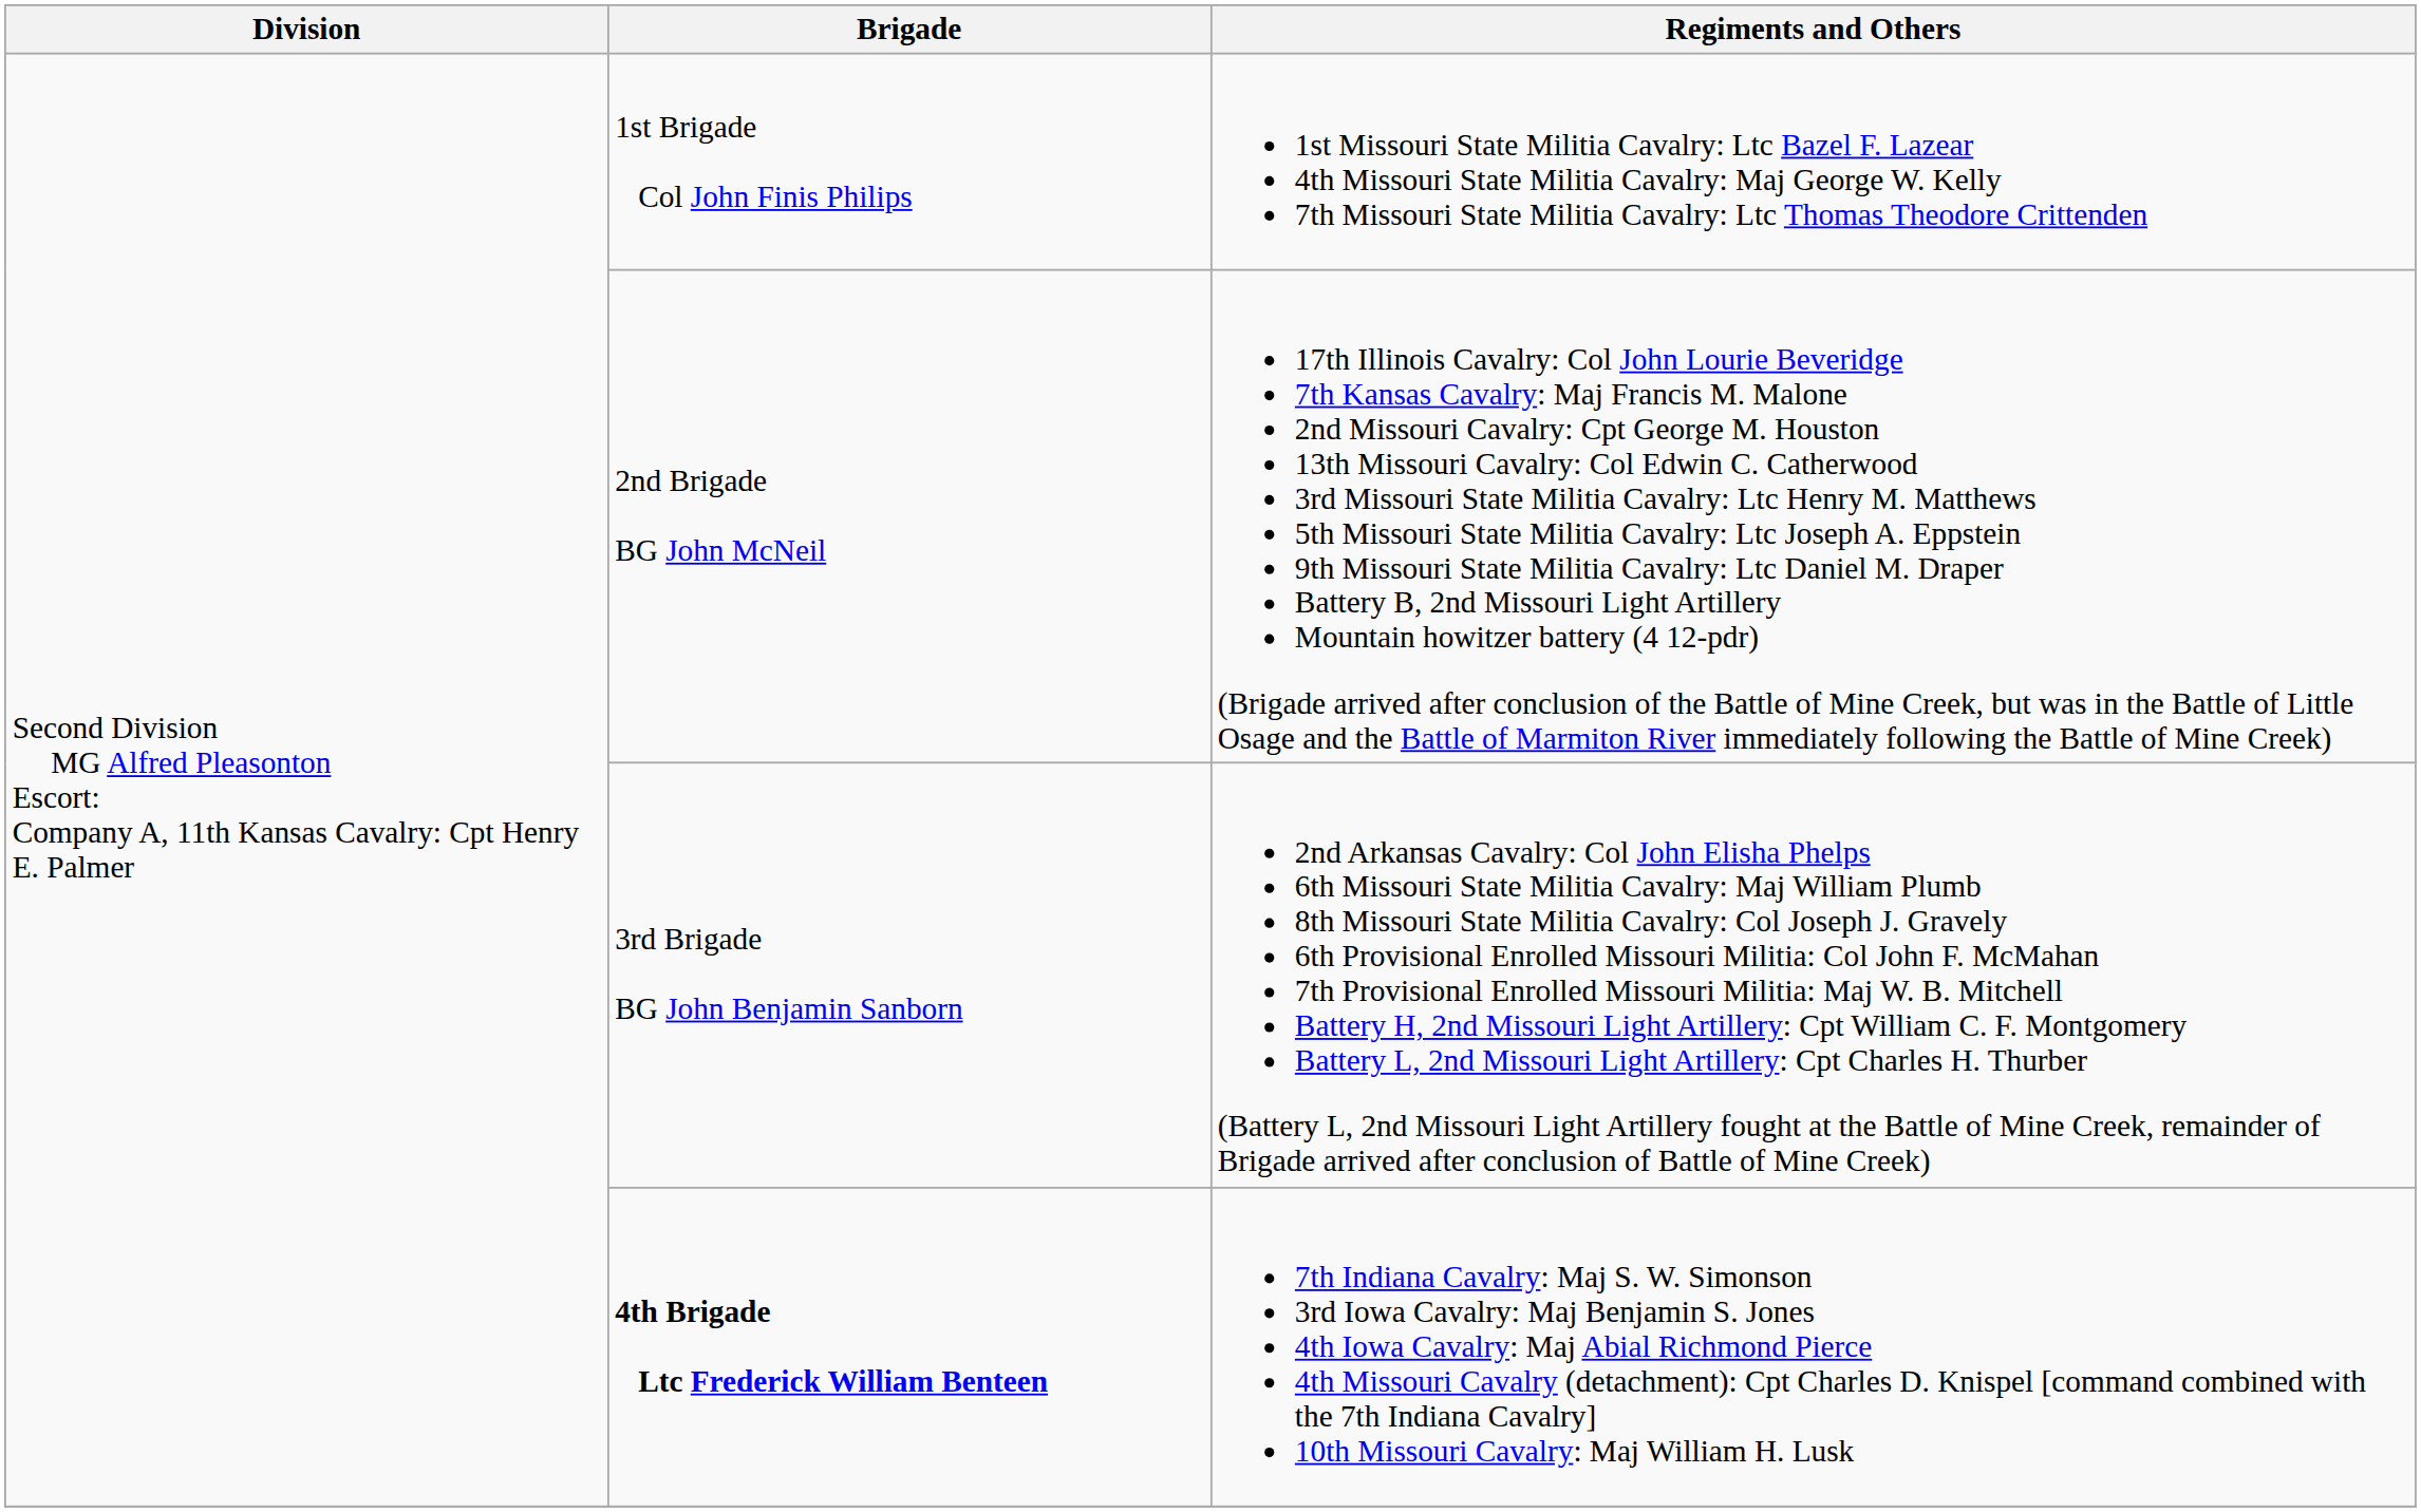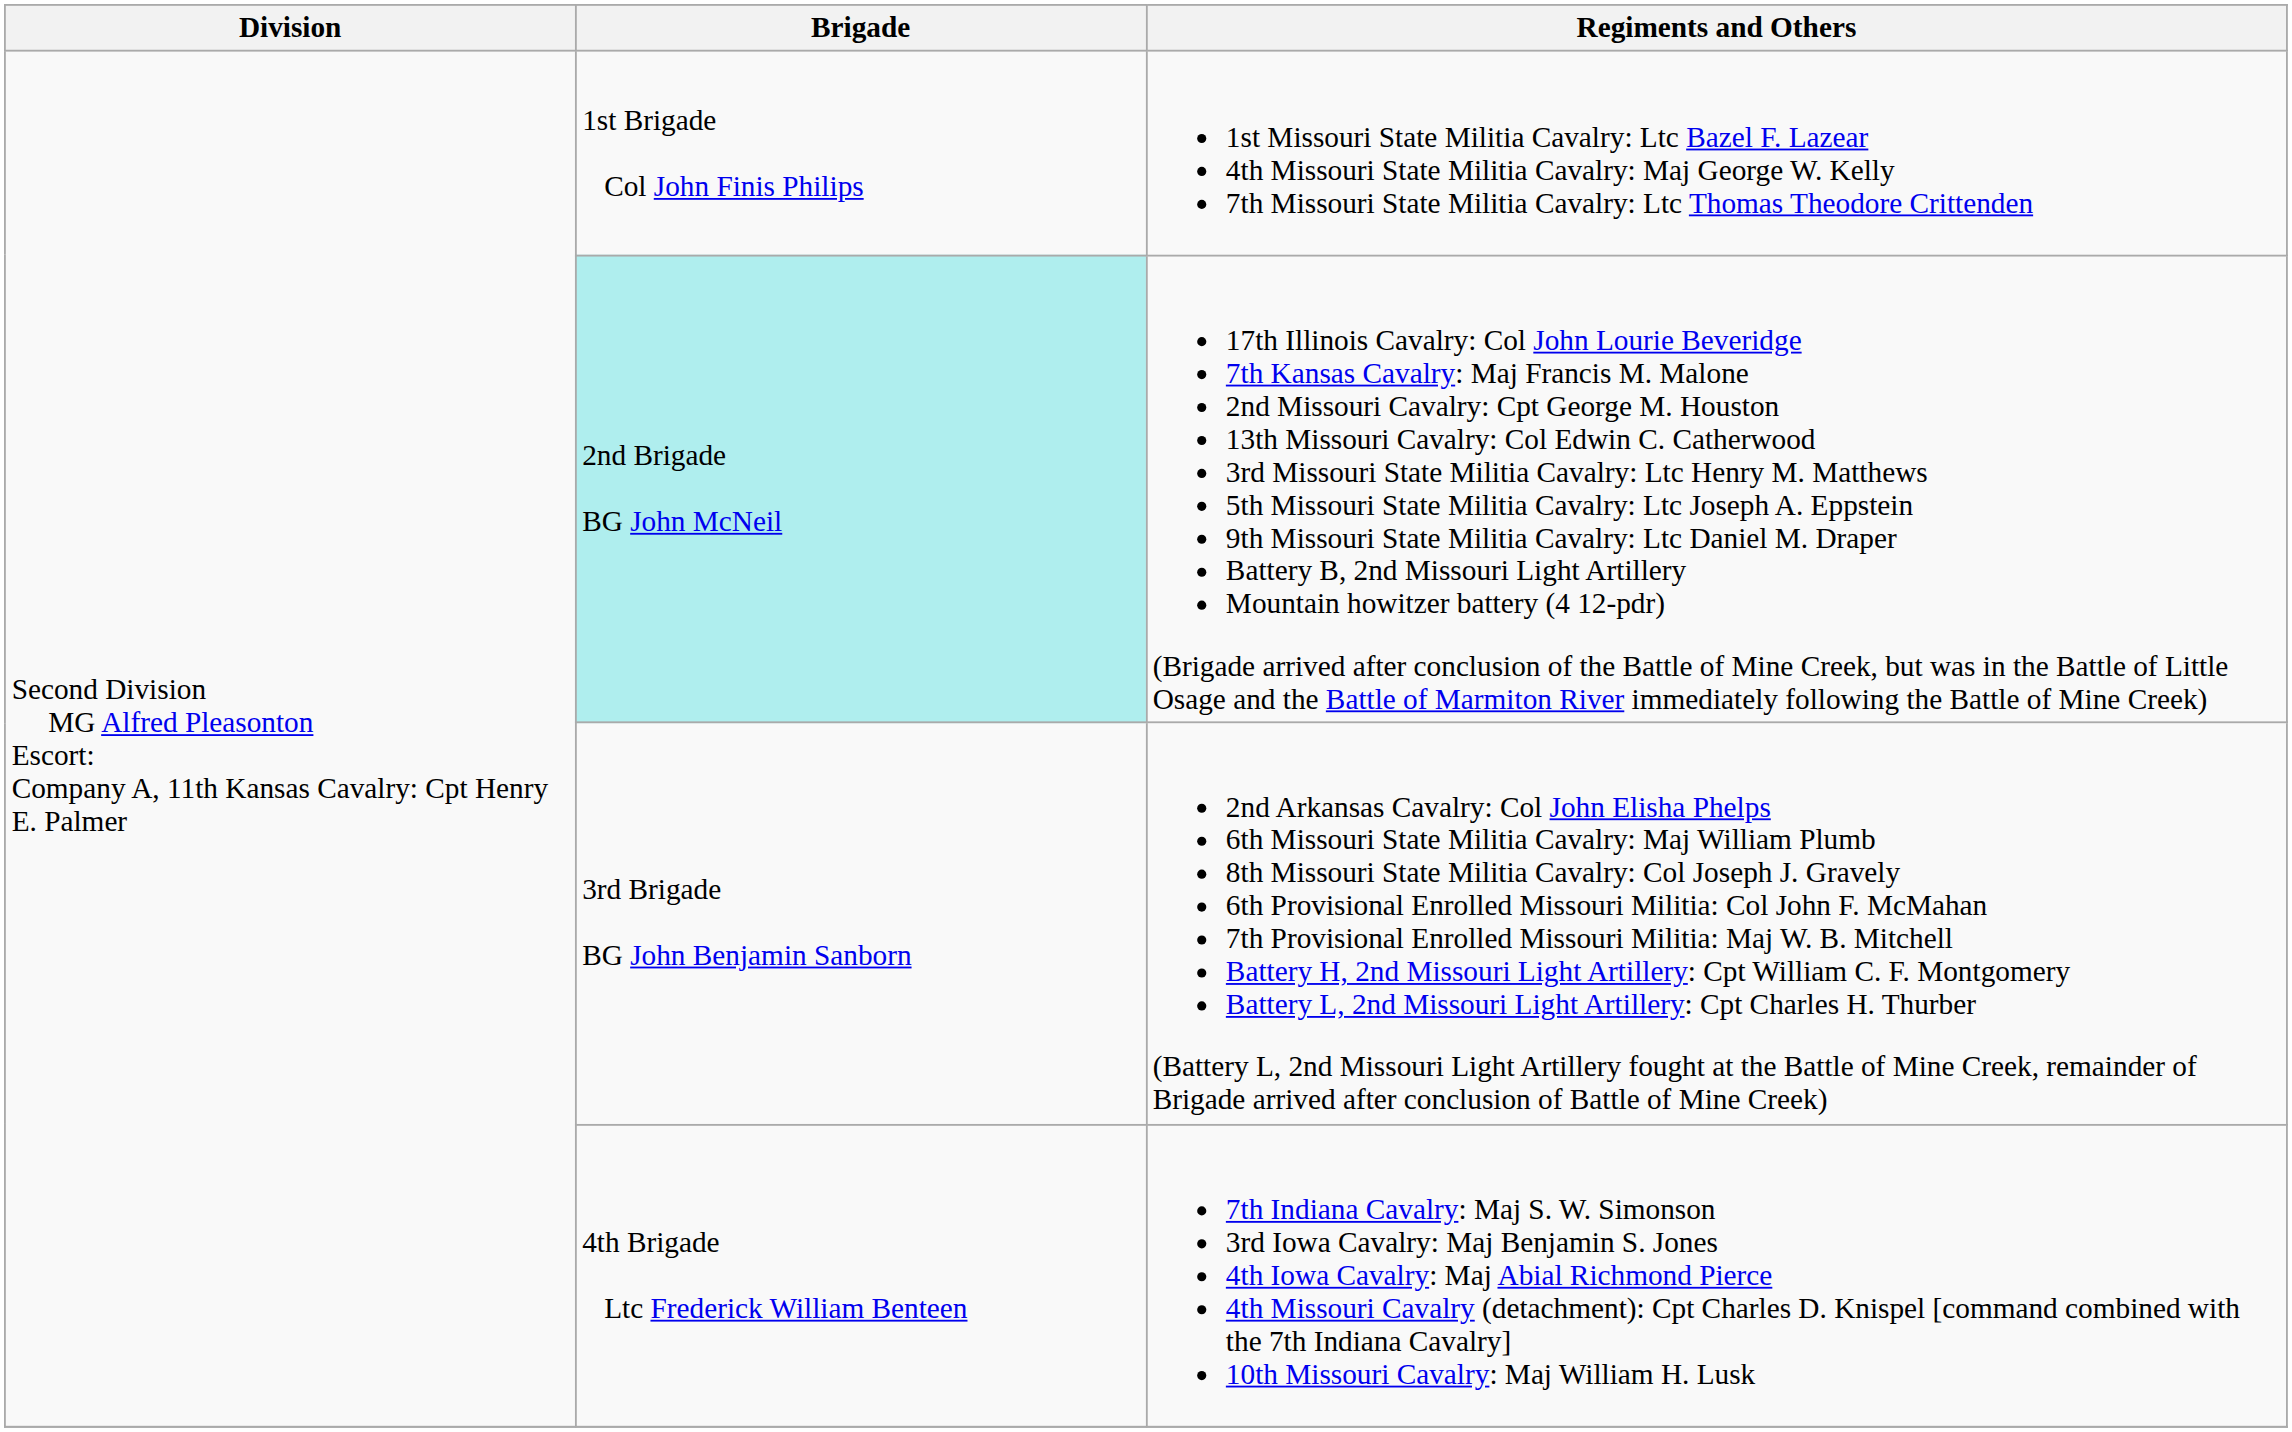2nd Brigade BG John McNeil | Brigade: no background -> paleturquoise background
4th Brigade Ltc Frederick William Benteen | Brigade: bold -> normal
